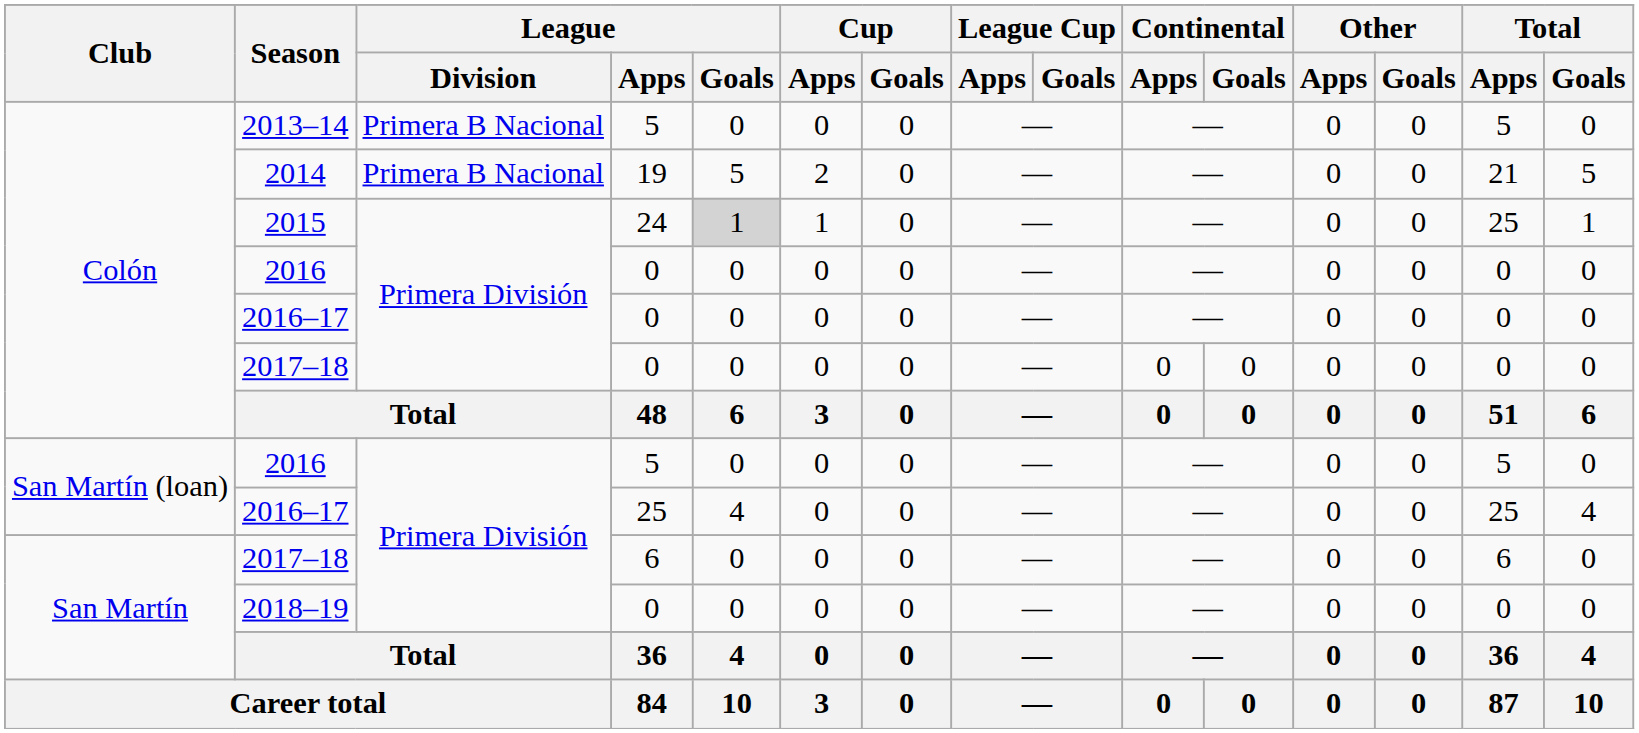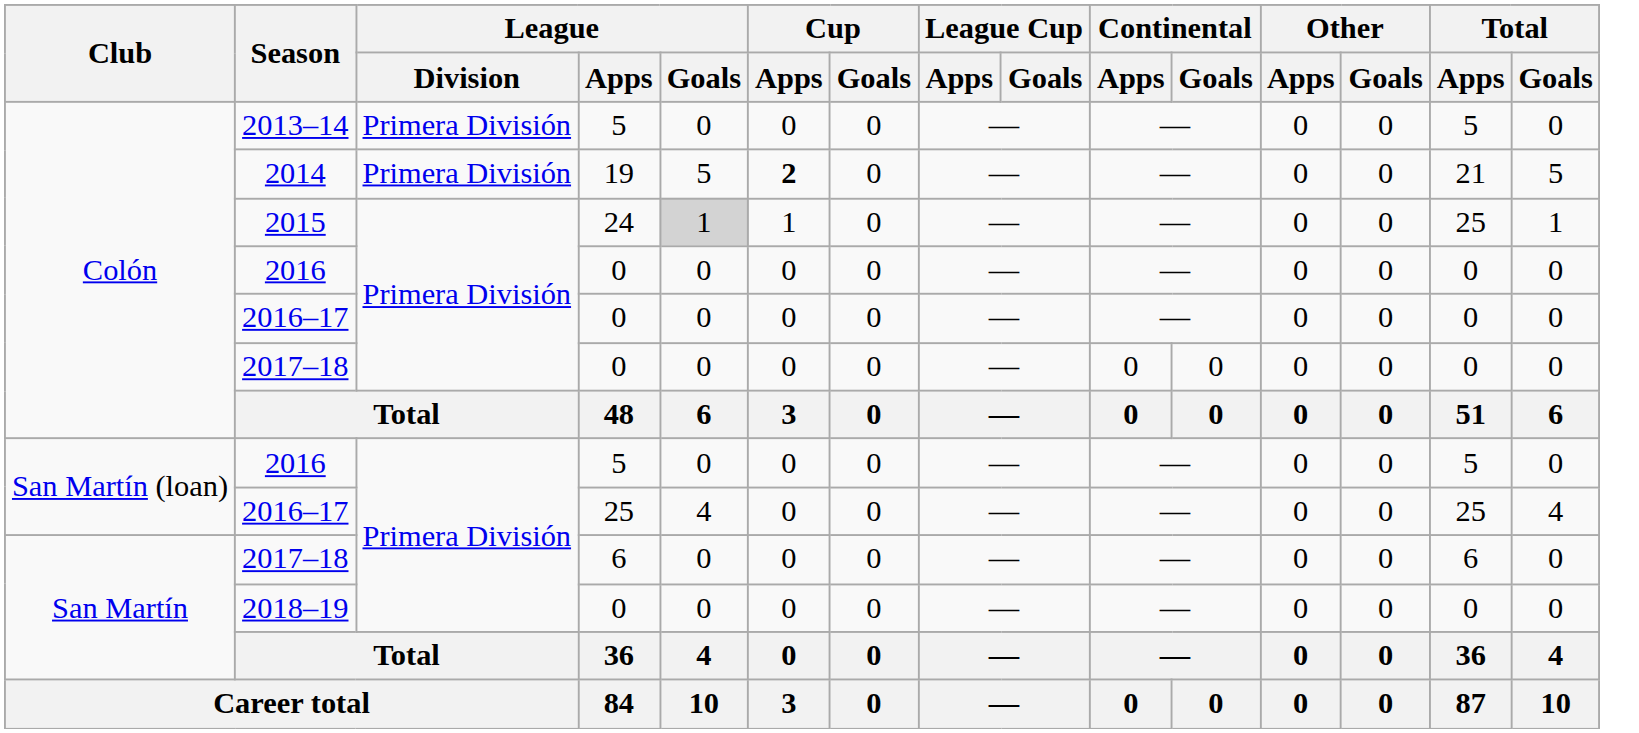2013–14 | League / Division: Primera B Nacional -> Primera División
2014 | League / Division: Primera B Nacional -> Primera División
2014 | Cup / Apps: normal -> bold
